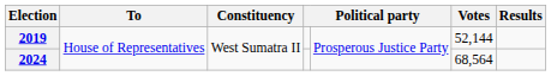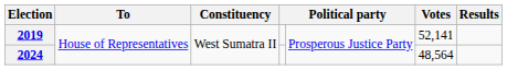2019 | Votes: 52,144 -> 52,141
2024 | Votes: 68,564 -> 48,564
